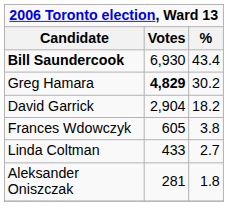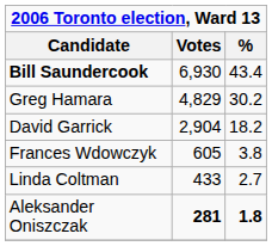Greg Hamara | Votes: bold -> normal
Aleksander Oniszczak | Votes: normal -> bold
Aleksander Oniszczak | %: normal -> bold
